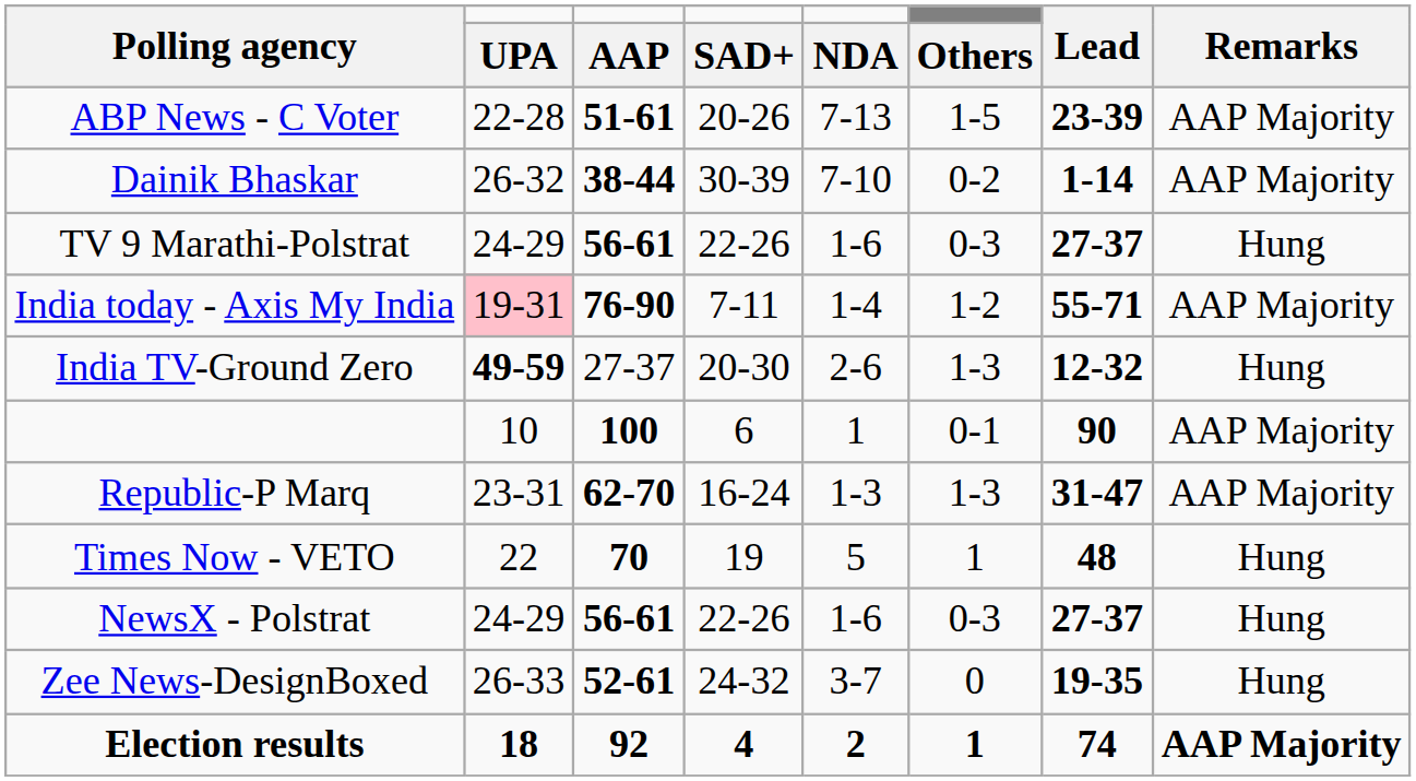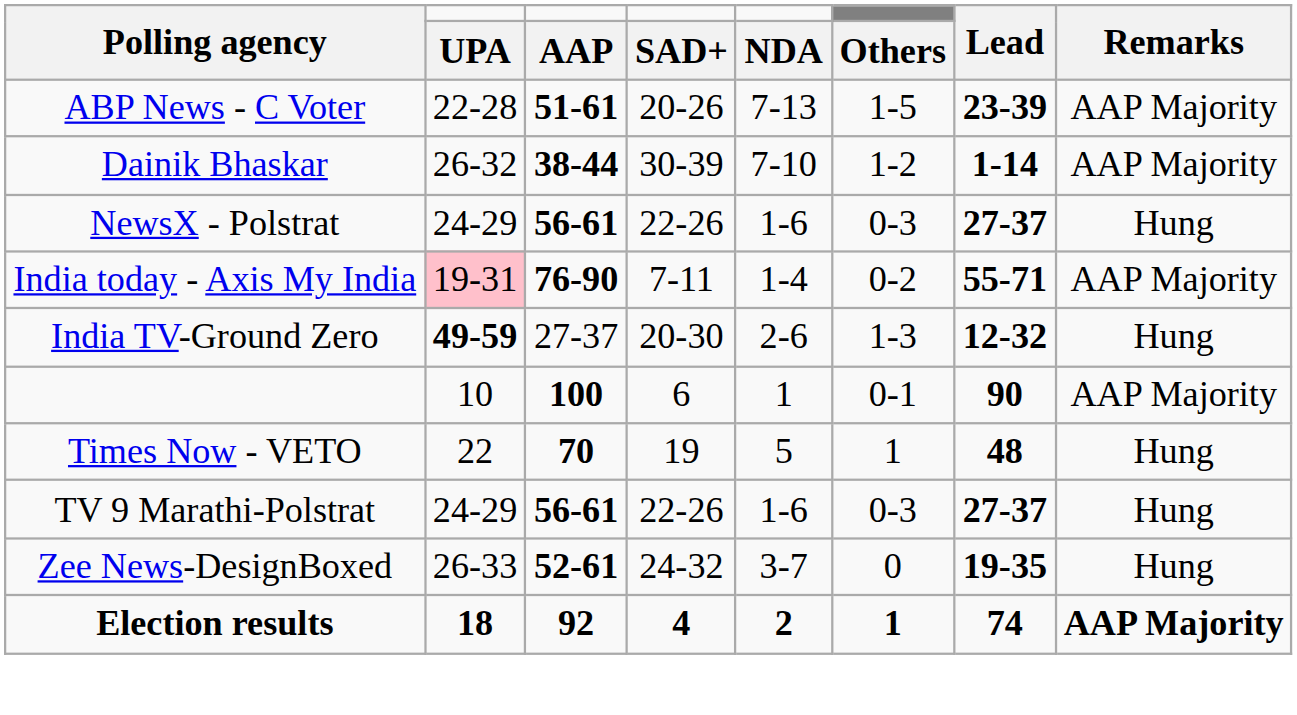Dainik Bhaskar | Others: 0-2 -> 1-2
rows swapped: NewsX - Polstrat <-> TV 9 Marathi-Polstrat
India today - Axis My India | Others: 1-2 -> 0-2
- row: Republic-P Marq | 23-31 | 62-70 | 16-24 | 1-3 | 1-3 | 31-47 | AAP Majority
